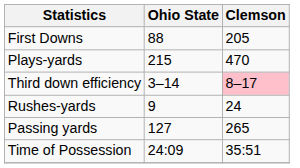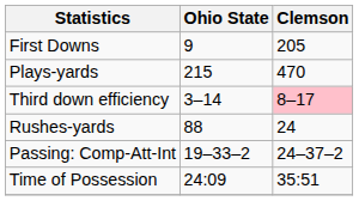First Downs | Ohio State: 88 -> 9
Rushes-yards | Ohio State: 9 -> 88
- row: Passing yards | 127 | 265
+ row: Passing: Comp-Att-Int | 19–33–2 | 24–37–2
